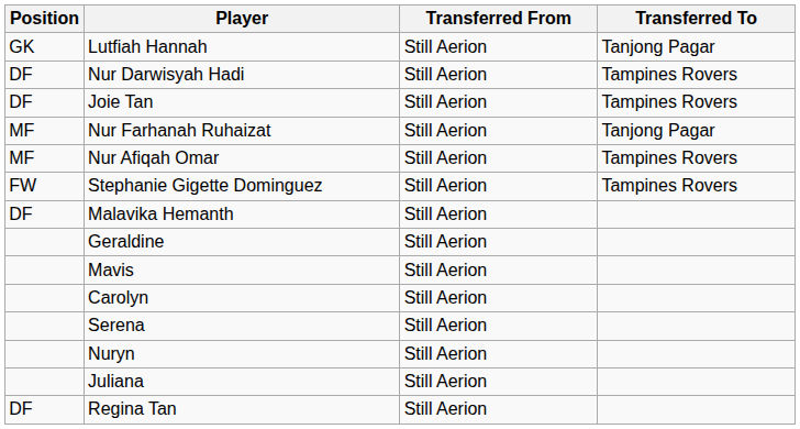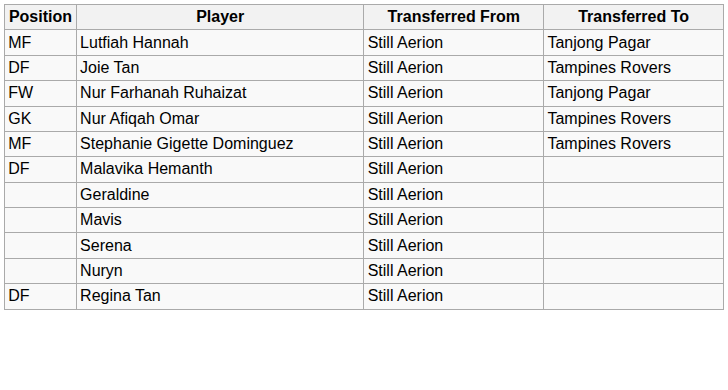Lutfiah Hannah | Position: GK -> MF
- row: DF | Nur Darwisyah Hadi | Still Aerion | Tampines Rovers
Nur Farhanah Ruhaizat | Position: MF -> FW
Nur Afiqah Omar | Position: MF -> GK
Stephanie Gigette Dominguez | Position: FW -> MF
- row: Carolyn | Still Aerion
- row: Juliana | Still Aerion
